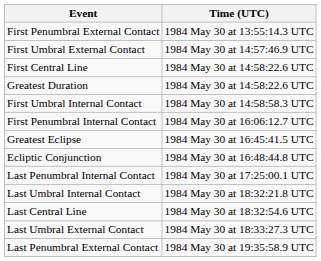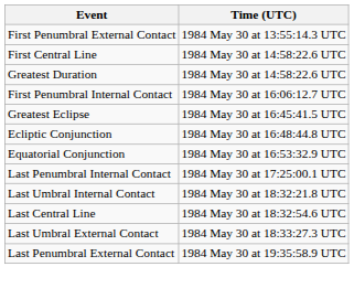- row: First Umbral External Contact | 1984 May 30 at 14:57:46.9 UTC
- row: First Umbral Internal Contact | 1984 May 30 at 14:58:58.3 UTC
+ row: Equatorial Conjunction | 1984 May 30 at 16:53:32.9 UTC
